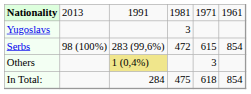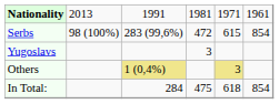rows swapped: Serbs <-> Yugoslavs
Others | column 5: no background -> khaki background
